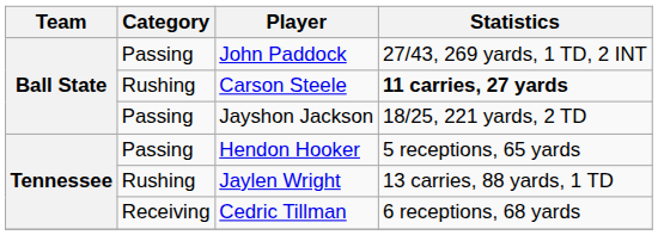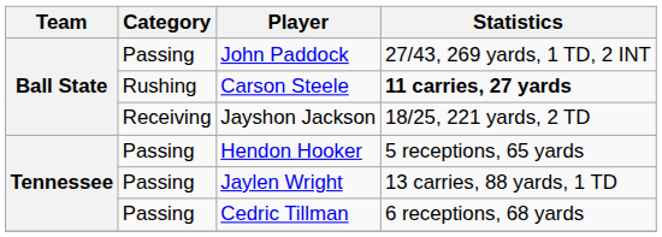Jayshon Jackson | Category: Passing -> Receiving
Jaylen Wright | Category: Rushing -> Passing
Cedric Tillman | Category: Receiving -> Passing
